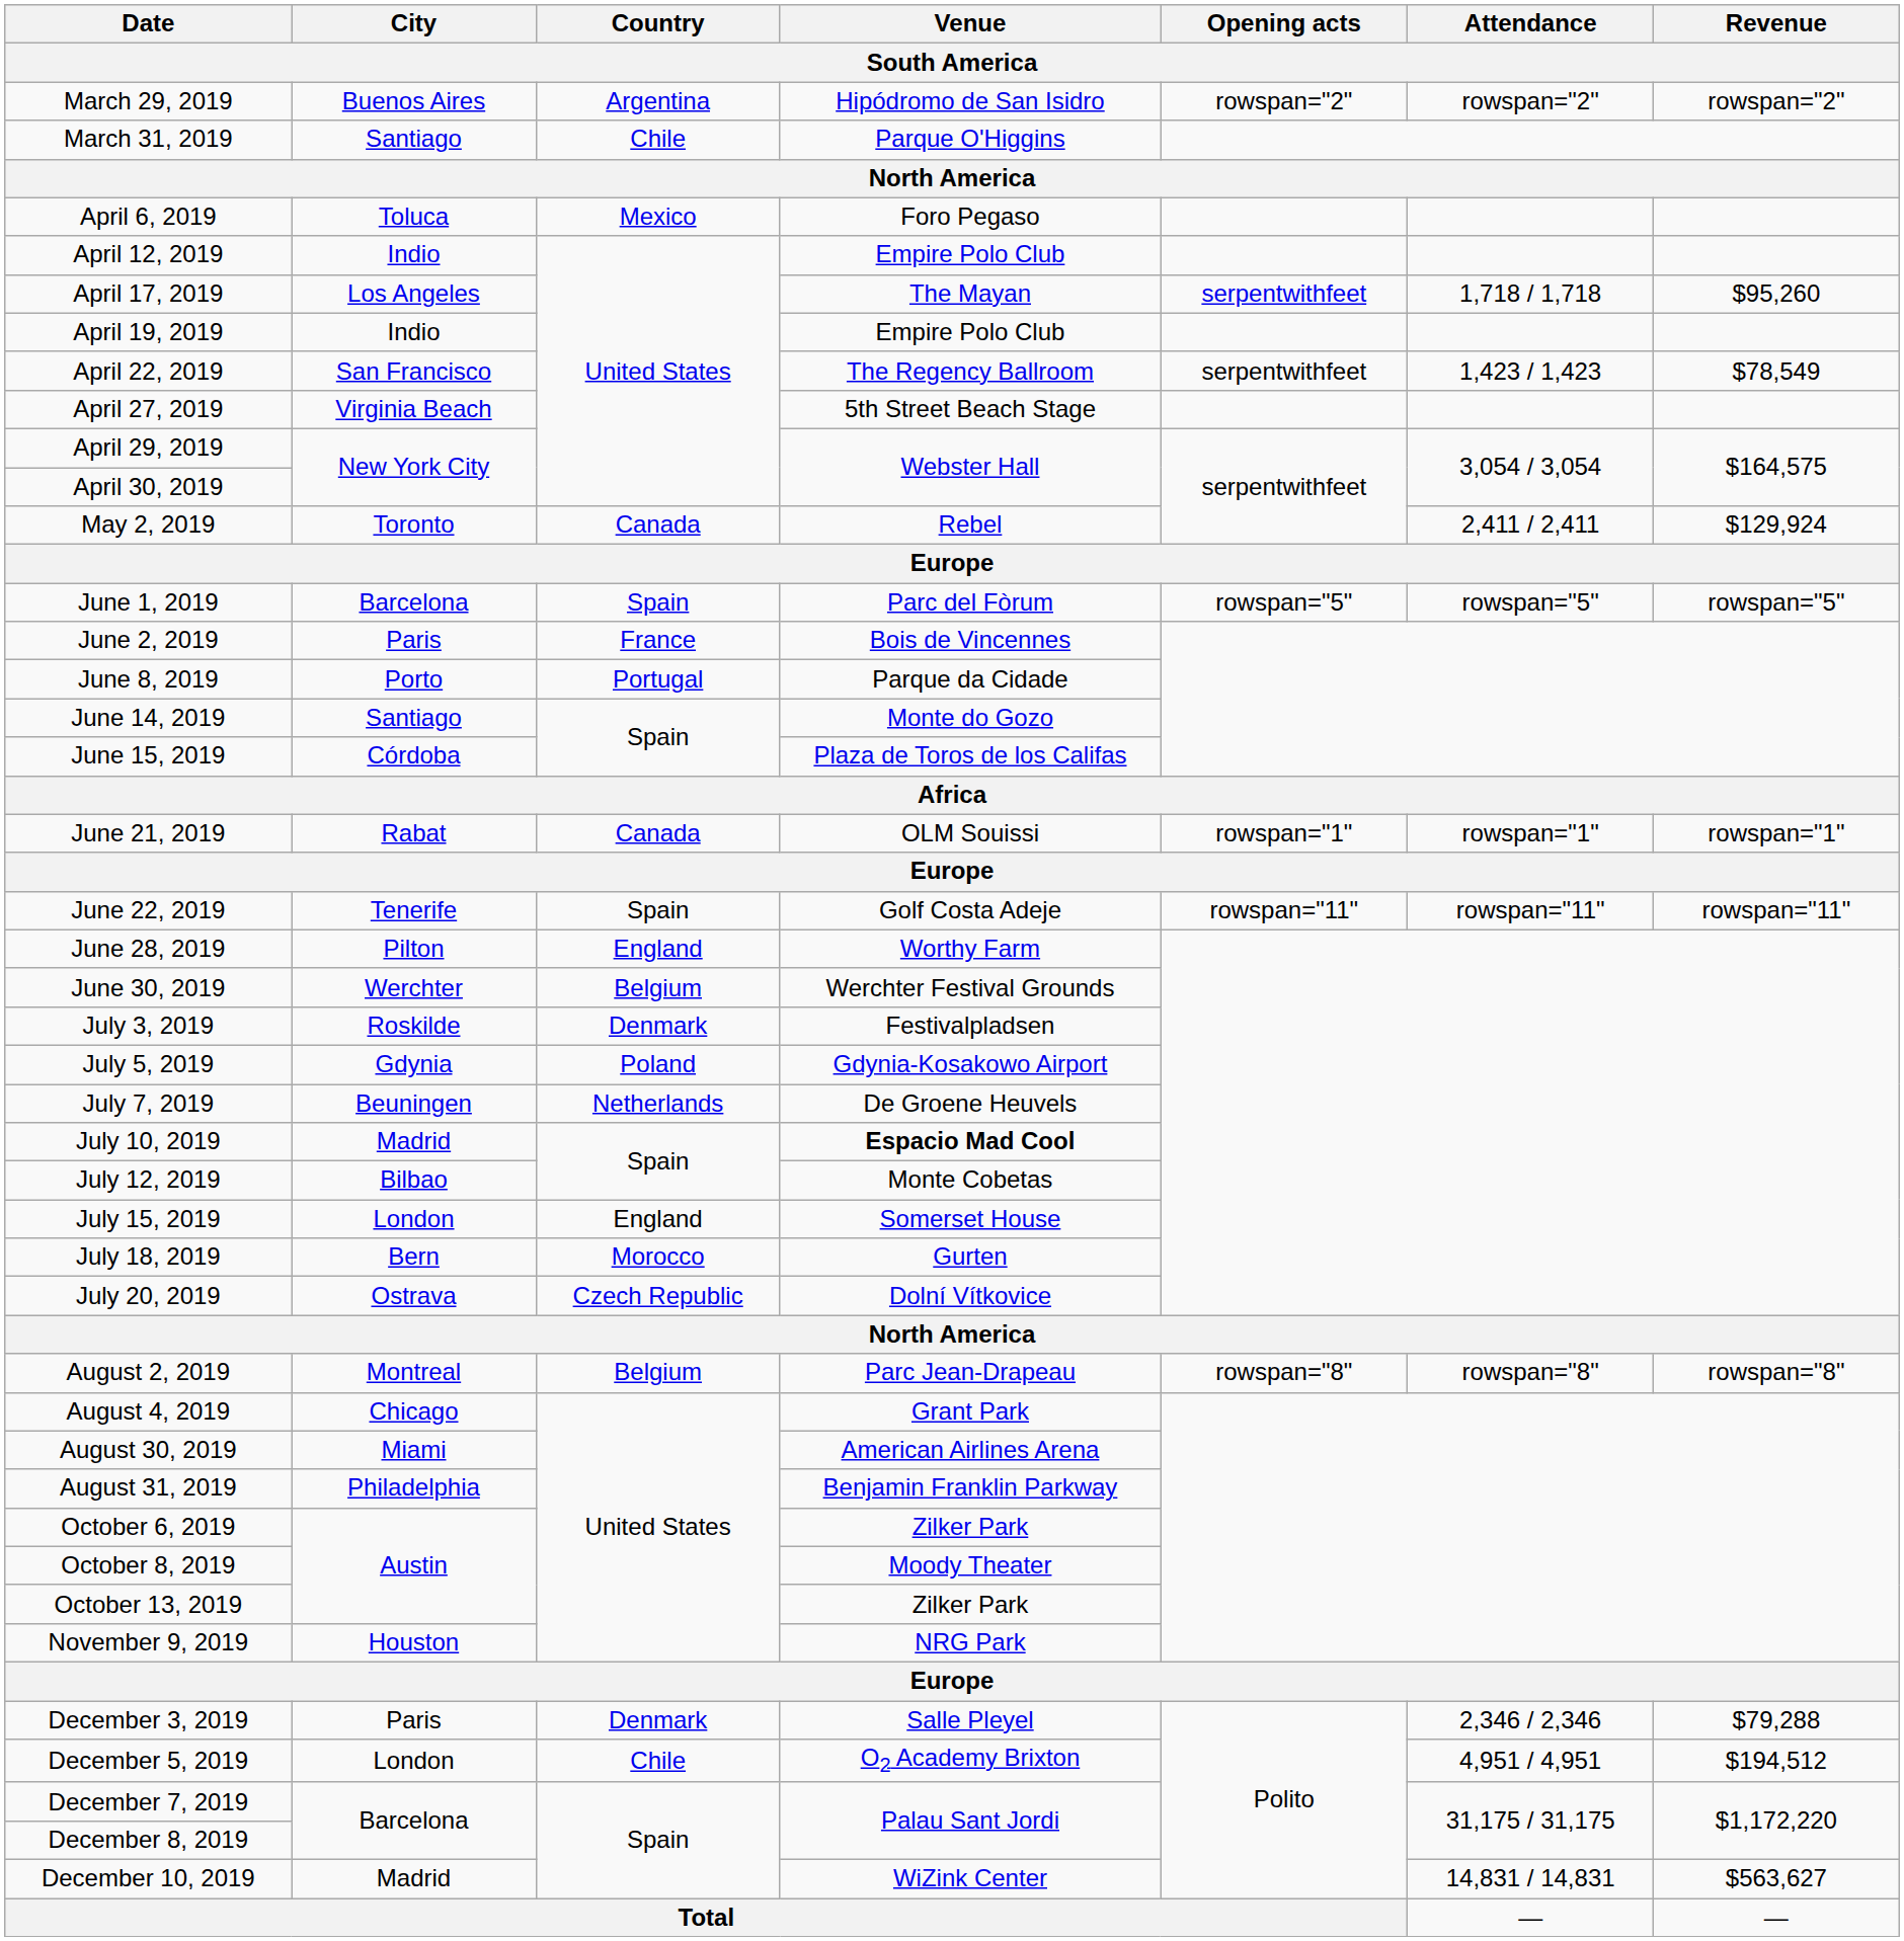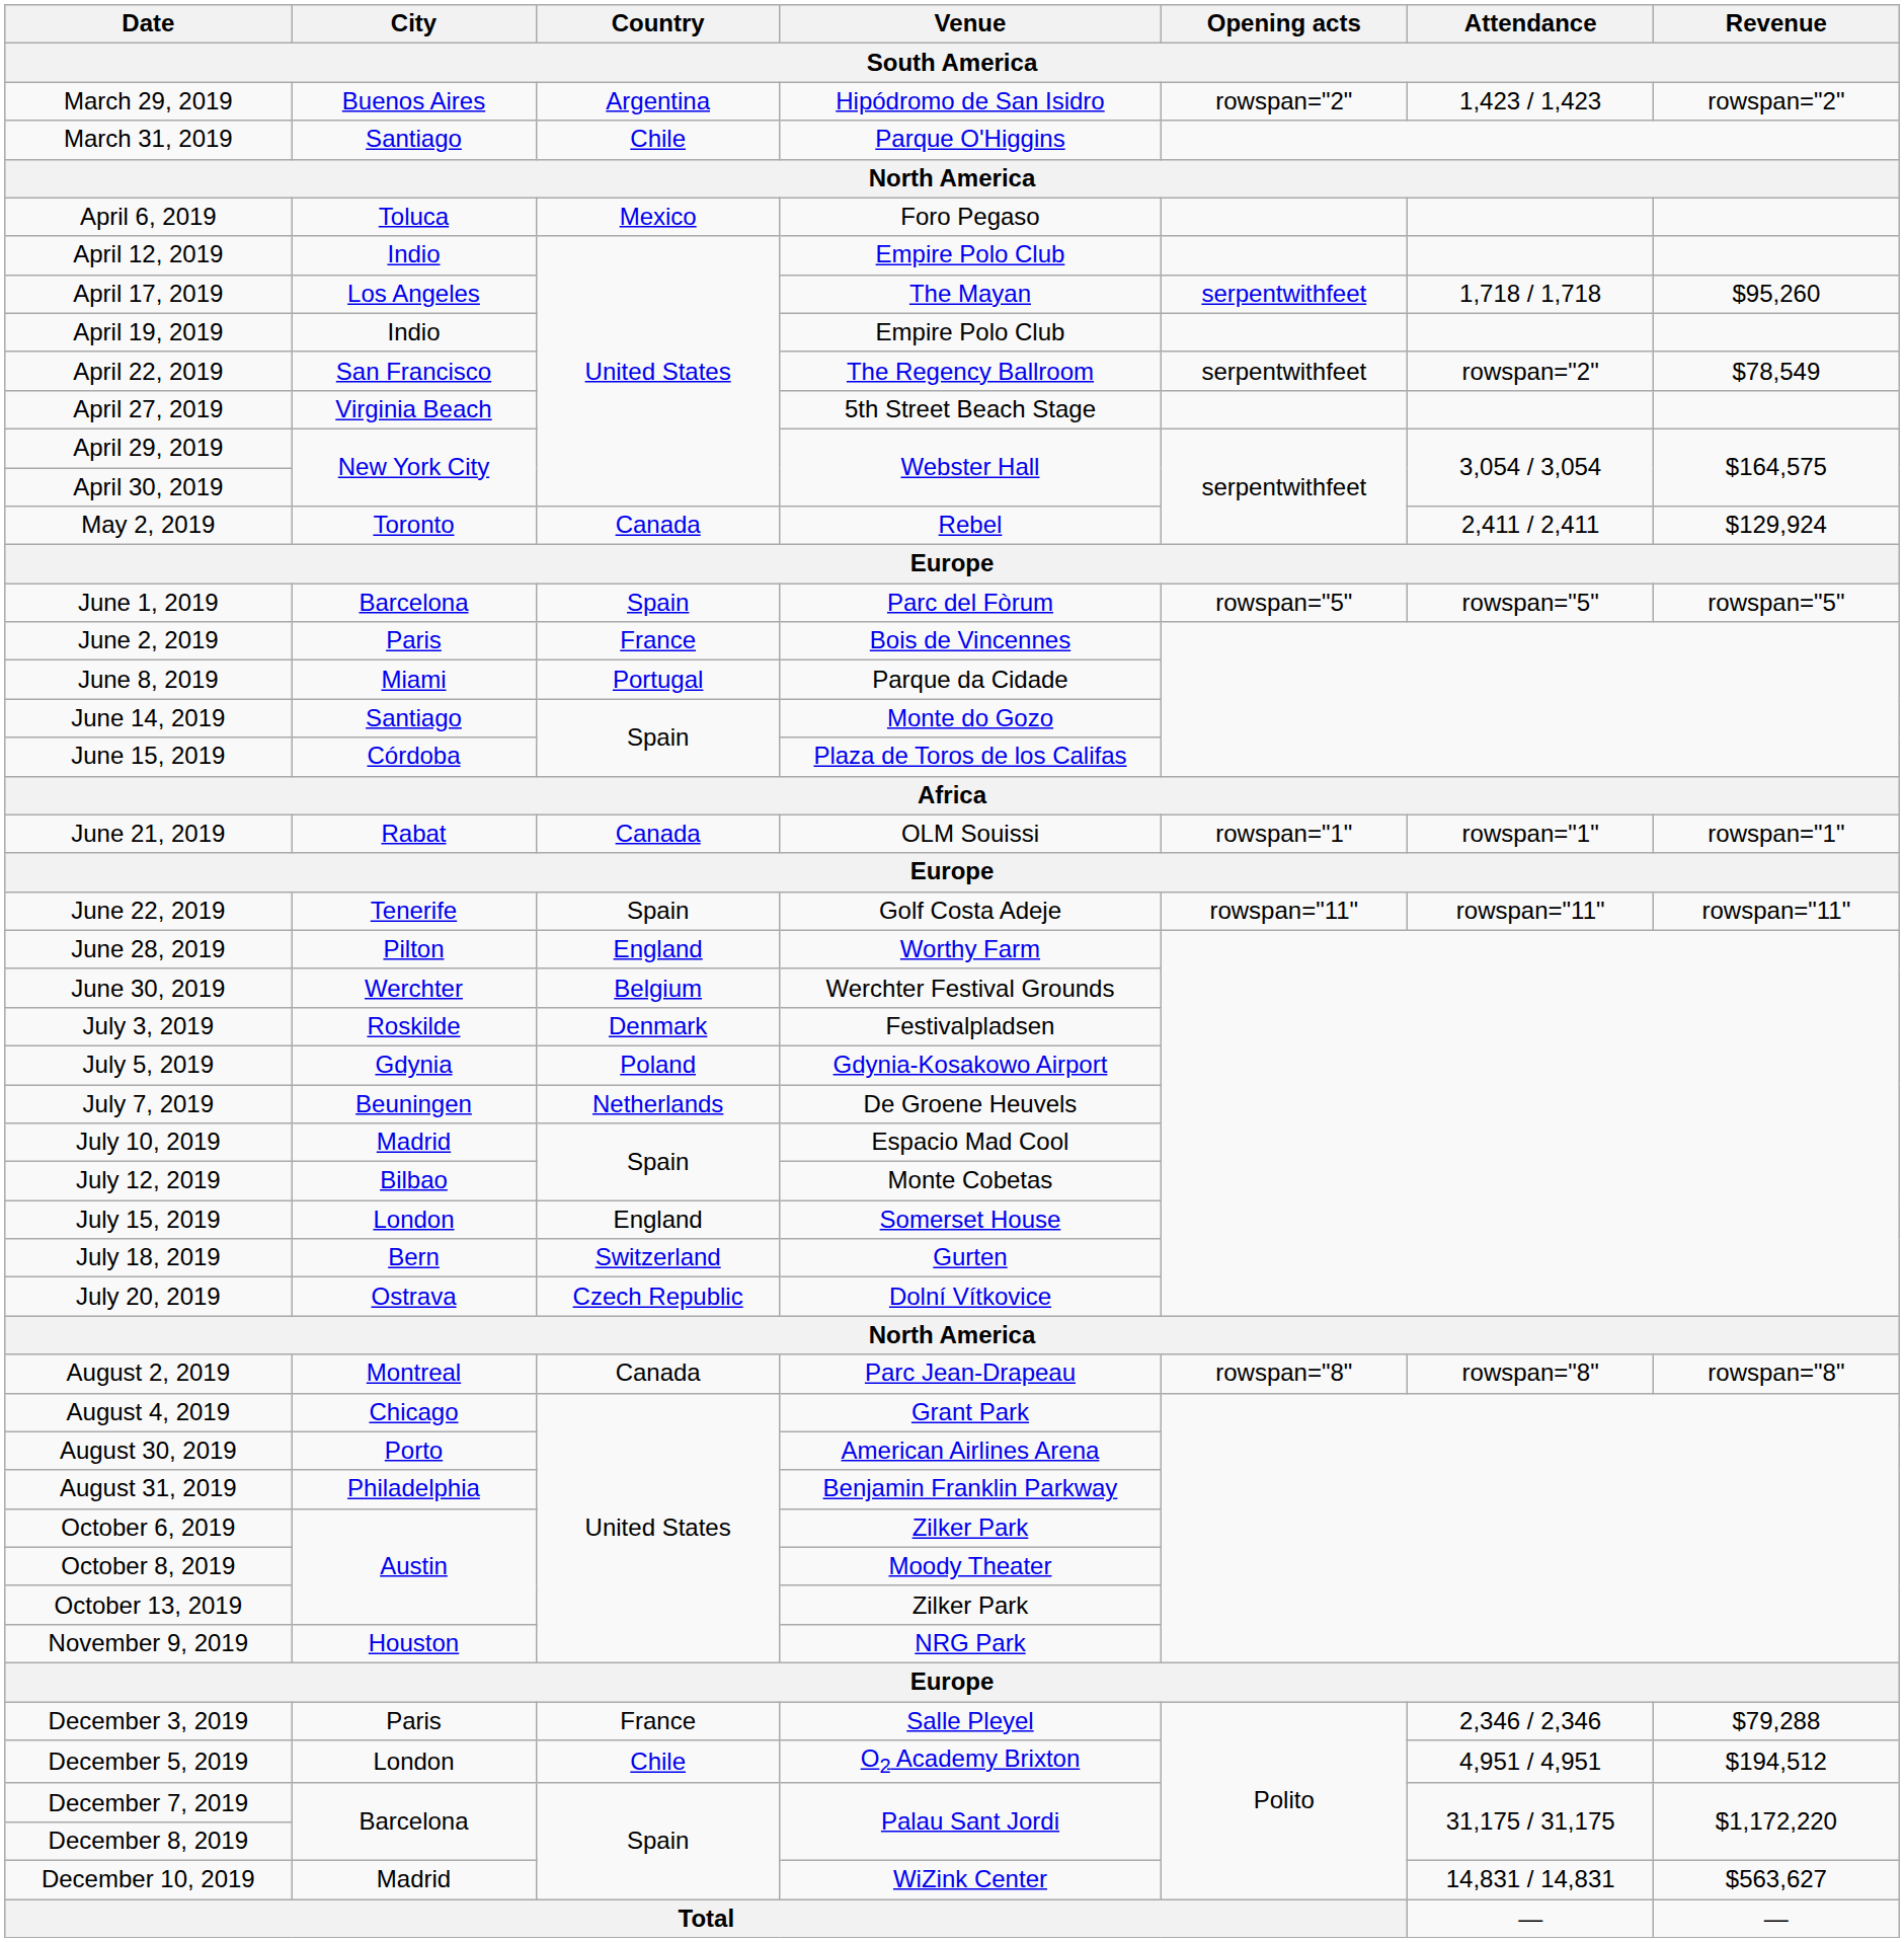March 29, 2019 | Attendance: rowspan="2" -> 1,423 / 1,423
April 22, 2019 | Attendance: 1,423 / 1,423 -> rowspan="2"
June 8, 2019 | City: Porto -> Miami
July 10, 2019 | Venue: bold -> normal
July 18, 2019 | Country: Morocco -> Switzerland
August 2, 2019 | Country: Belgium -> Canada
August 30, 2019 | City: Miami -> Porto
December 3, 2019 | Country: Denmark -> France
